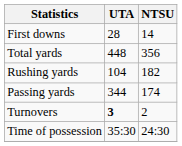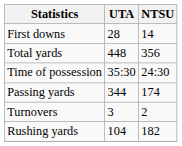rows swapped: Rushing yards <-> Time of possession
Turnovers | UTA: bold -> normal
